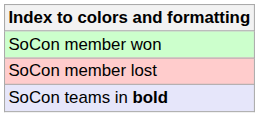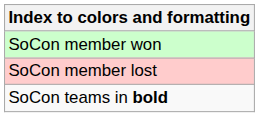row 4 | column 1: lavender background -> no background
